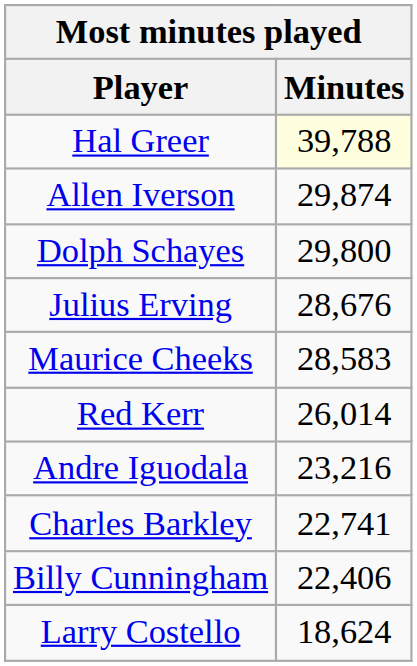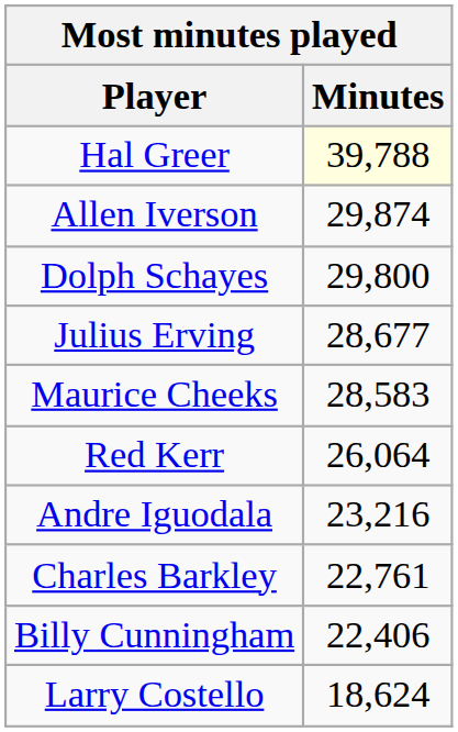Julius Erving | Minutes: 28,676 -> 28,677
Red Kerr | Minutes: 26,014 -> 26,064
Charles Barkley | Minutes: 22,741 -> 22,761
